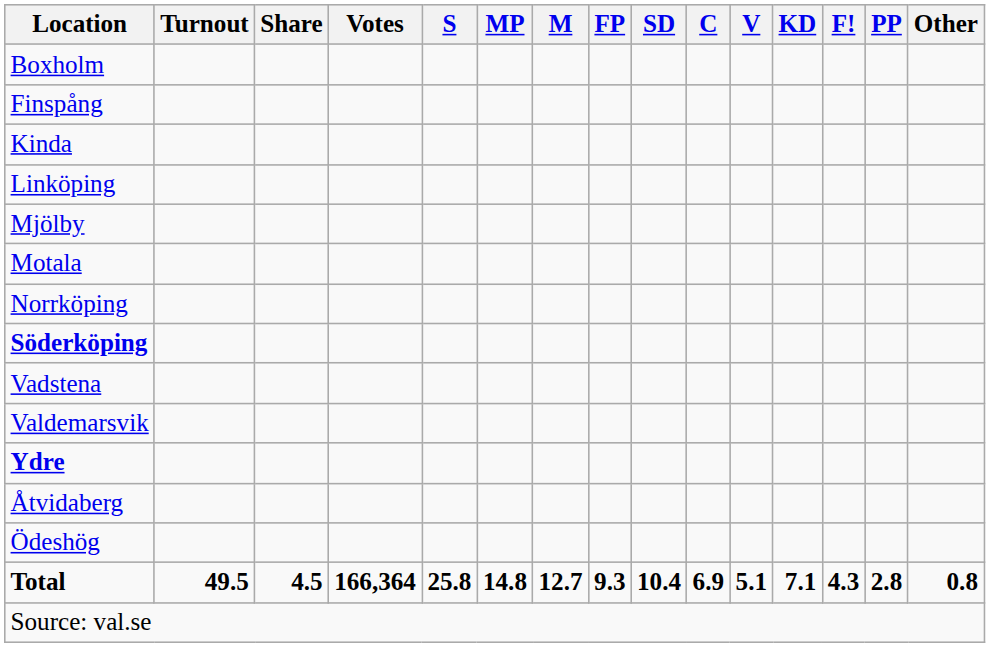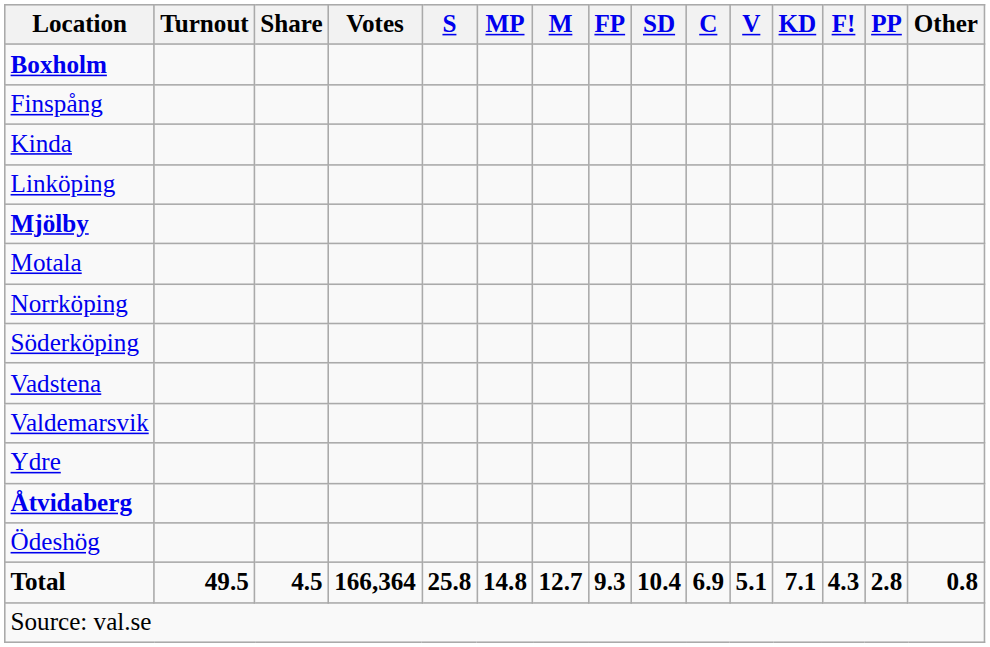Boxholm | Location: normal -> bold
Mjölby | Location: normal -> bold
Söderköping | Location: bold -> normal
Ydre | Location: bold -> normal
Åtvidaberg | Location: normal -> bold
